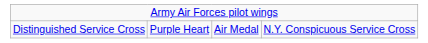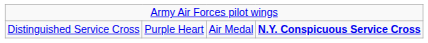Distinguished Service Cross | column 4: normal -> bold
